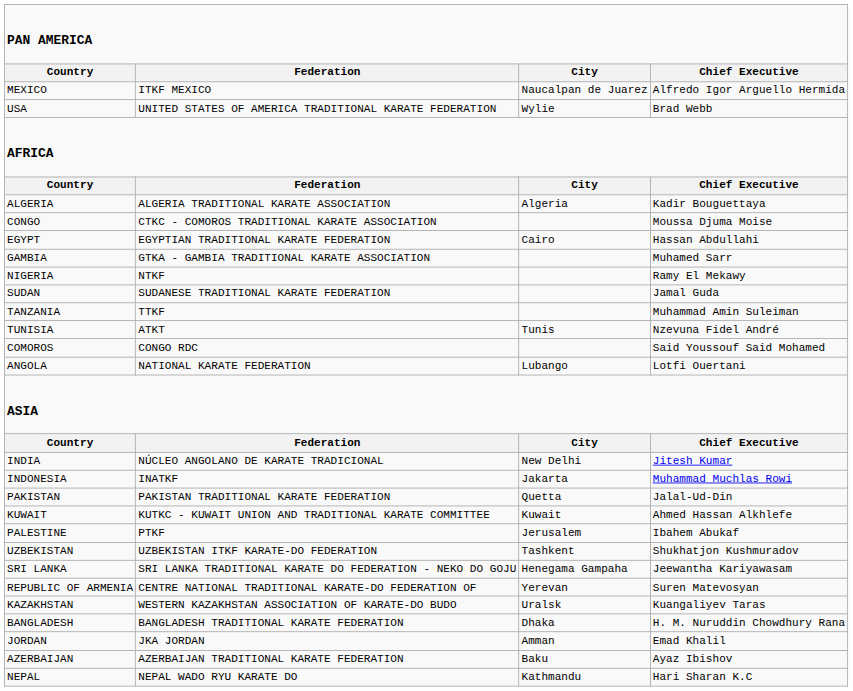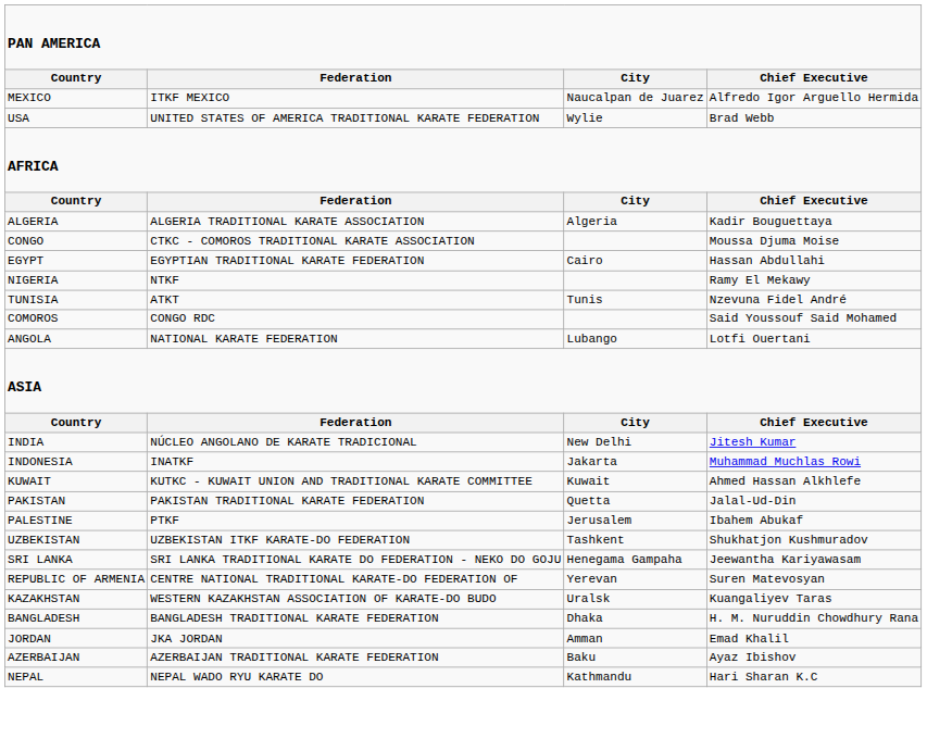- row: GAMBIA | GTKA - GAMBIA TRADITIONAL KARATE ASSOCIATION | Muhamed Sarr
- row: SUDAN | SUDANESE TRADITIONAL KARATE FEDERATION | Jamal Guda
- row: TANZANIA | TTKF | Muhammad Amin Suleiman
rows swapped: KUWAIT <-> PAKISTAN
